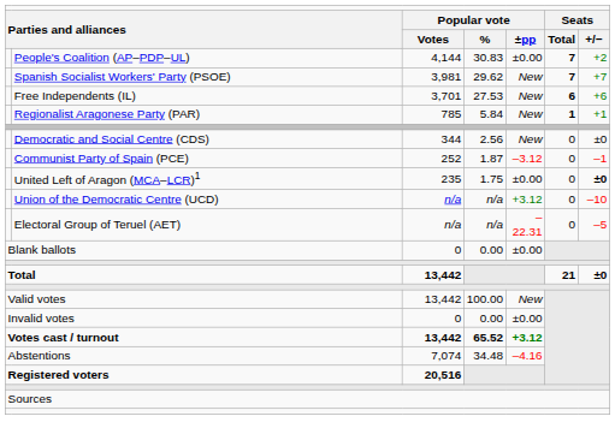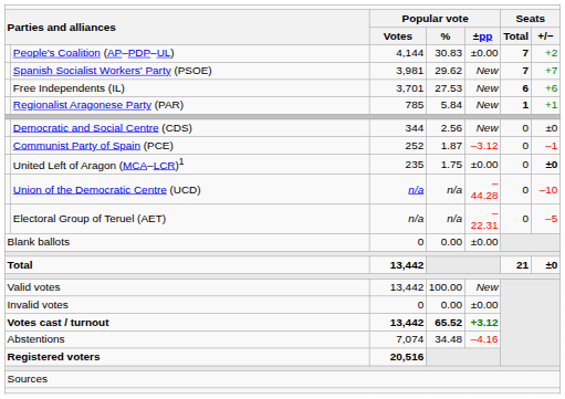Union of the Democratic Centre (UCD) | column 5: +3.12 -> –44.28
